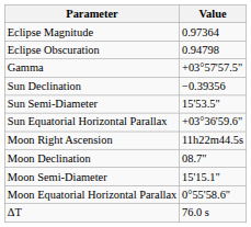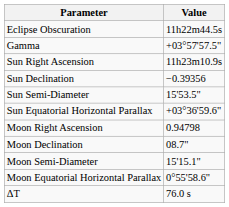- row: Eclipse Magnitude | 0.97364
Eclipse Obscuration | Value: 0.94798 -> 11h22m44.5s
+ row: Sun Right Ascension | 11h23m10.9s
Moon Right Ascension | Value: 11h22m44.5s -> 0.94798
